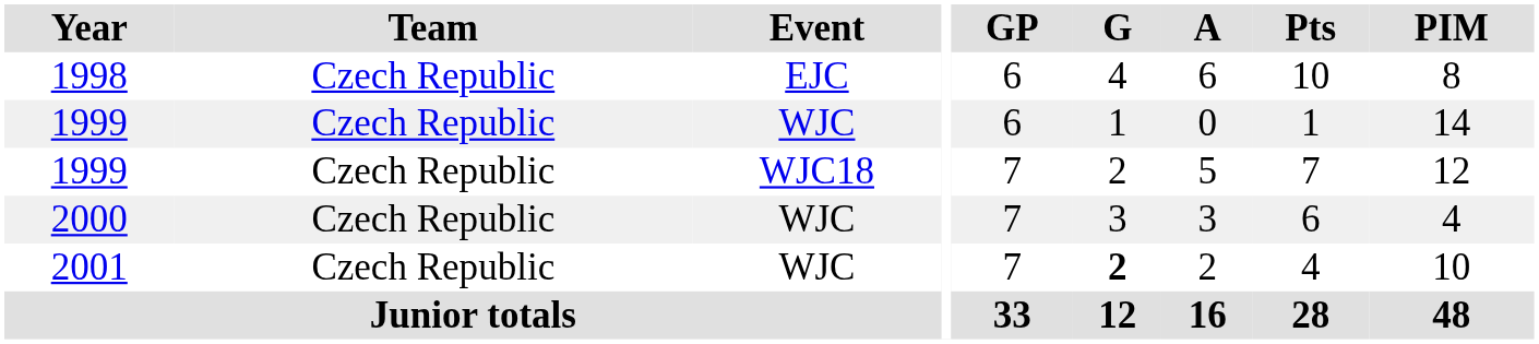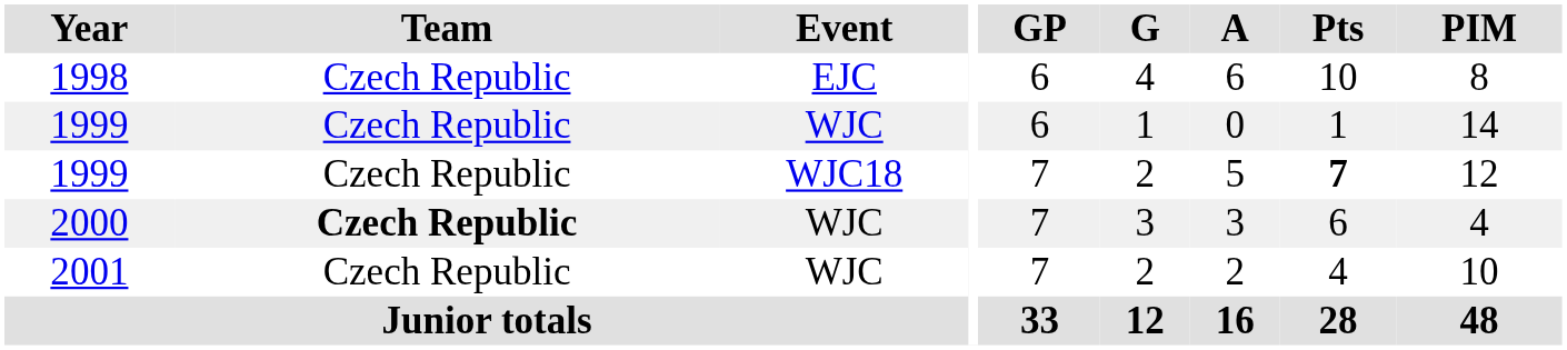1999 / WJC18 | Pts: normal -> bold
2000 | Team: normal -> bold
2001 | G: bold -> normal
